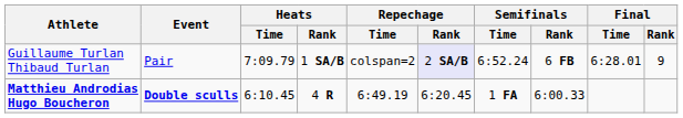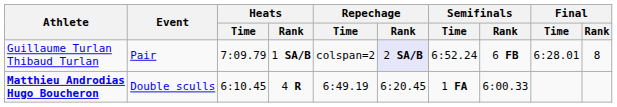Guillaume Turlan Thibaud Turlan | Final / Rank: 9 -> 8
Matthieu Androdias Hugo Boucheron | Event: bold -> normal
